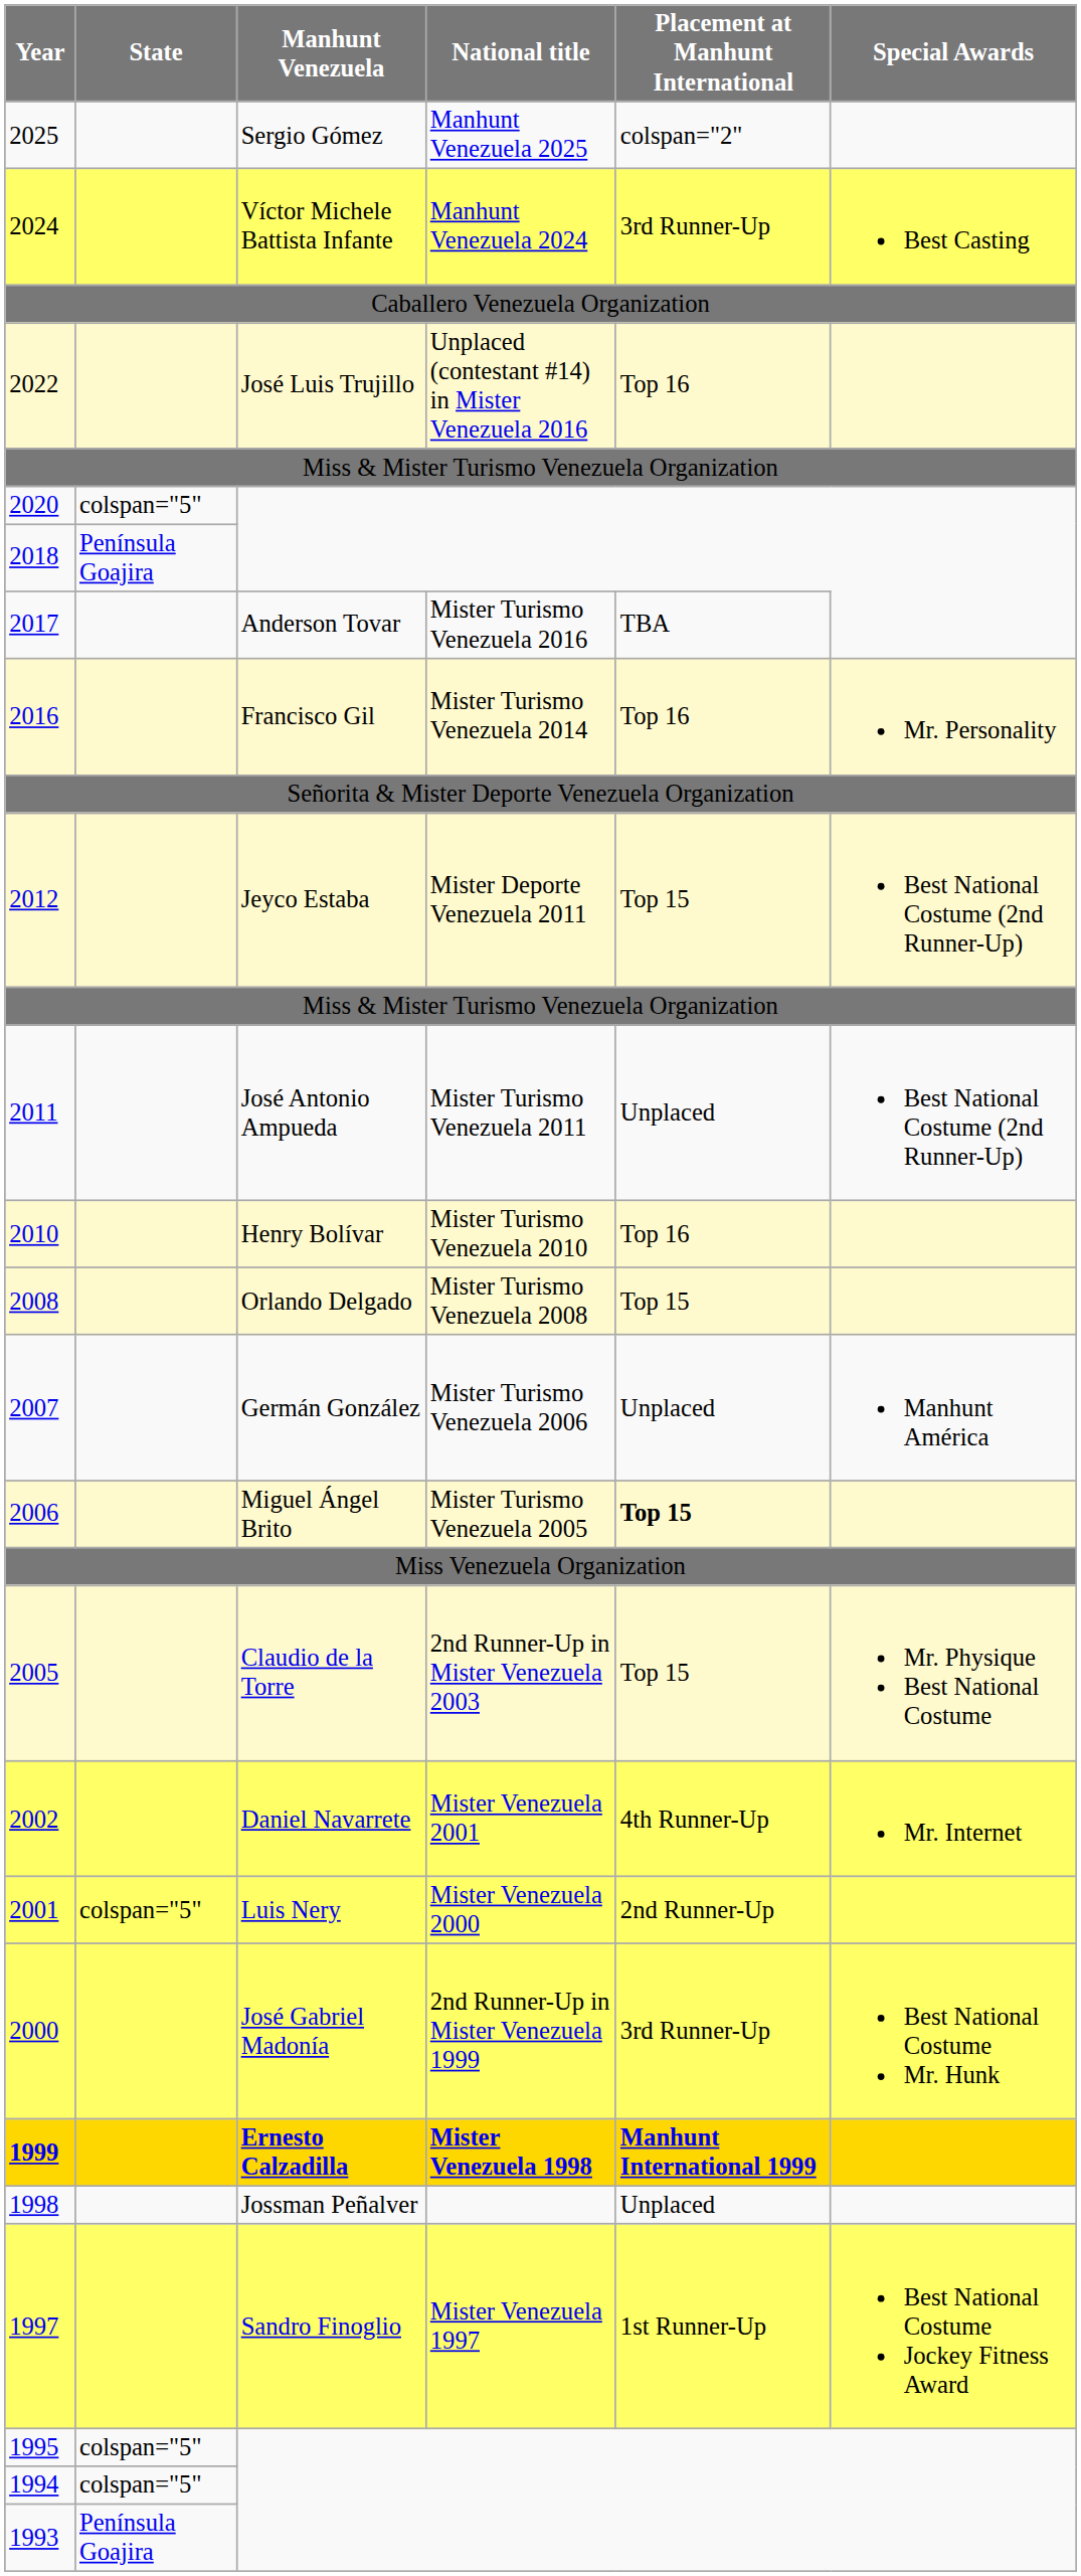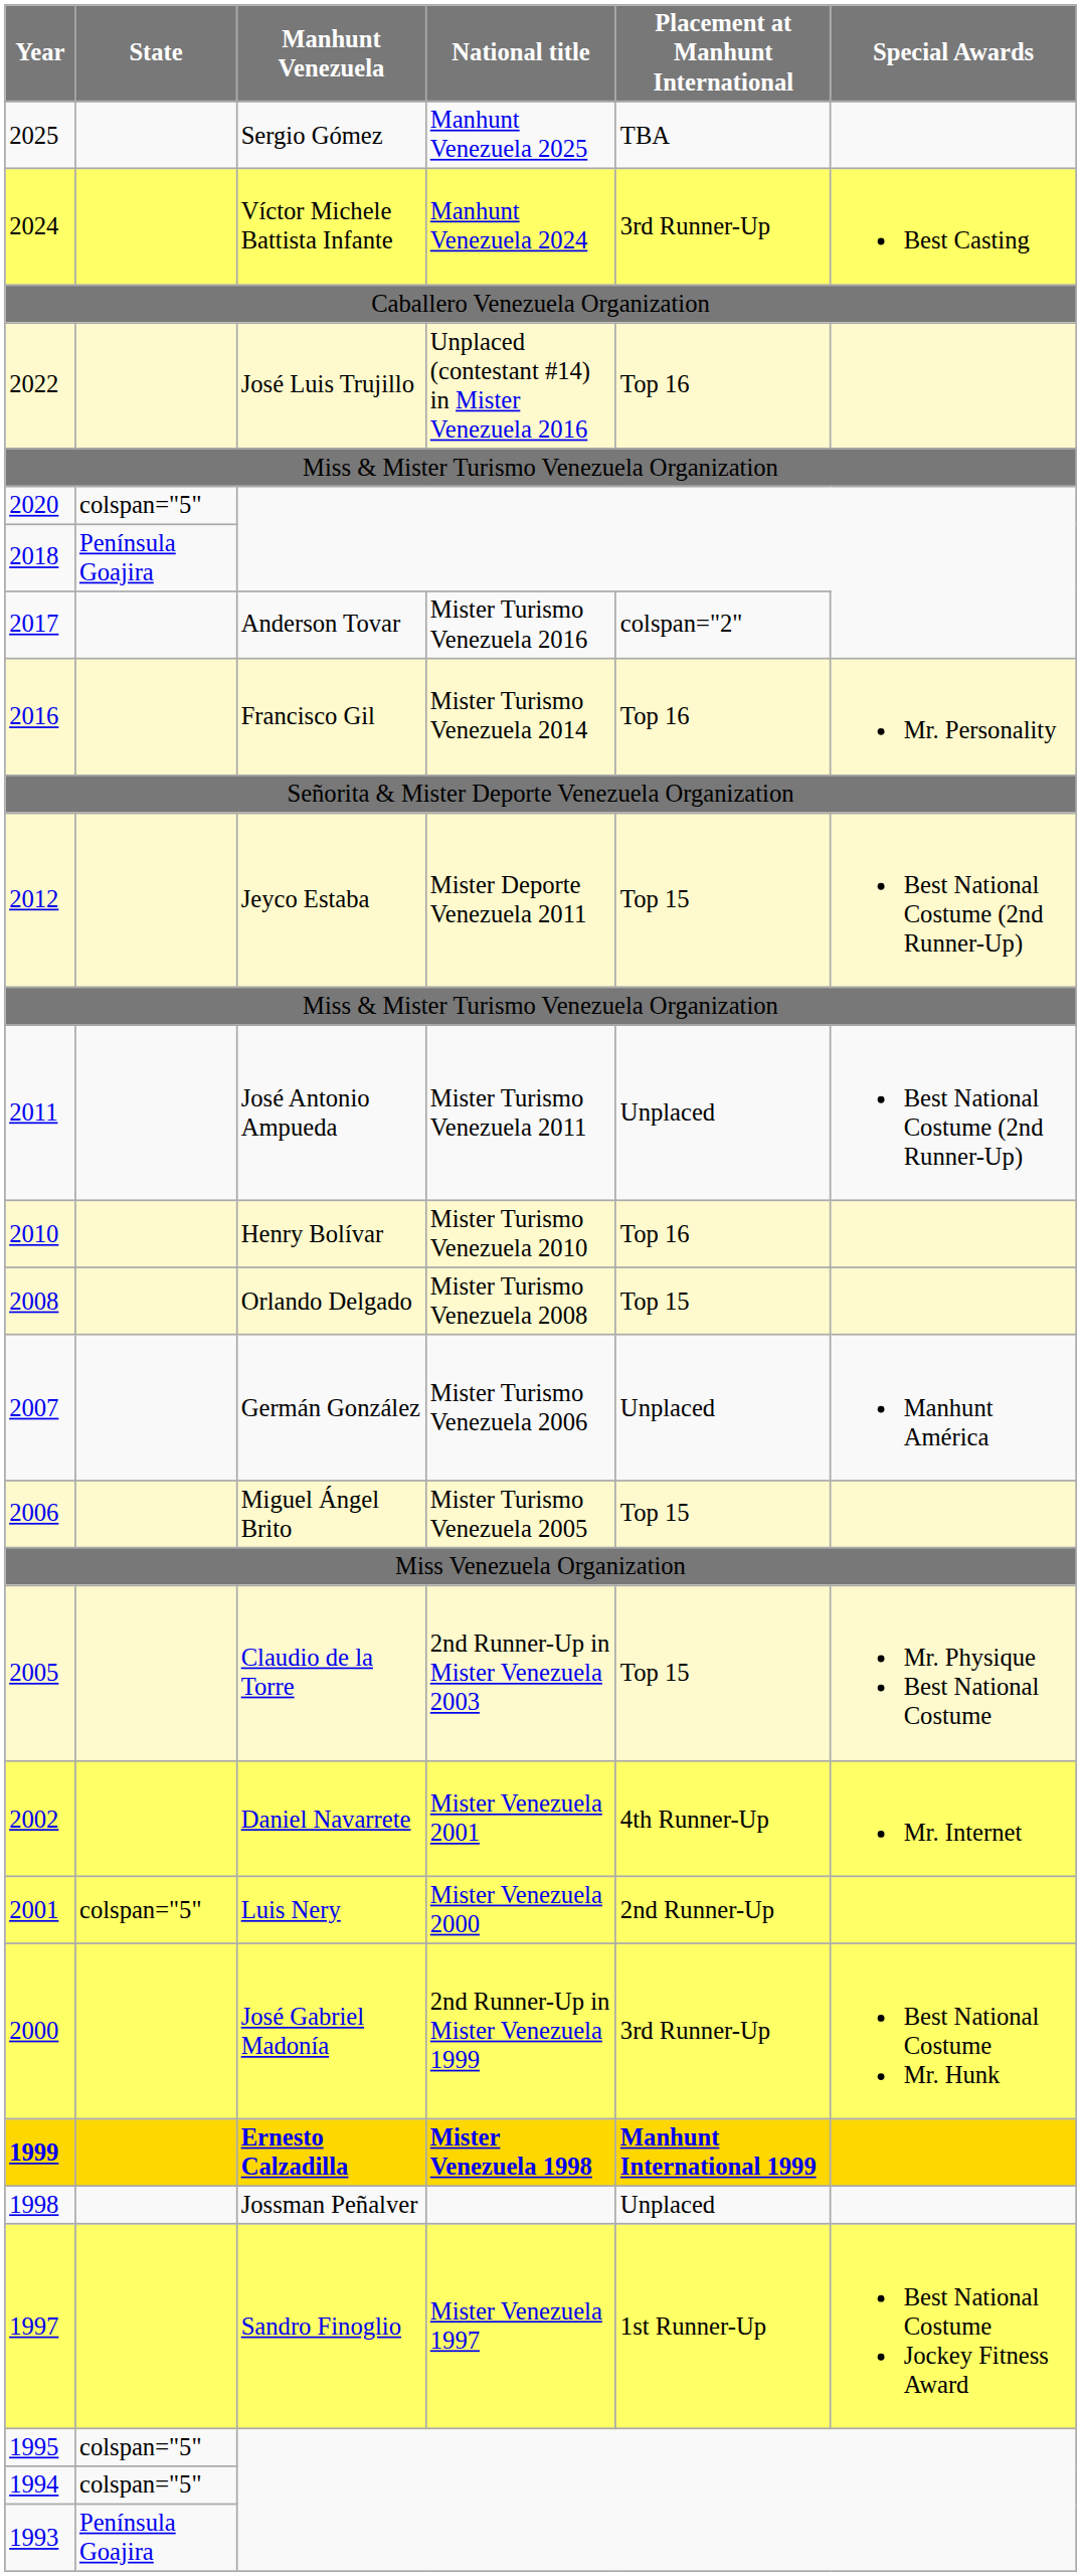2025 | Placement at Manhunt International: colspan="2" -> TBA
2017 | Placement at Manhunt International: TBA -> colspan="2"
2006 | Placement at Manhunt International: bold -> normal
